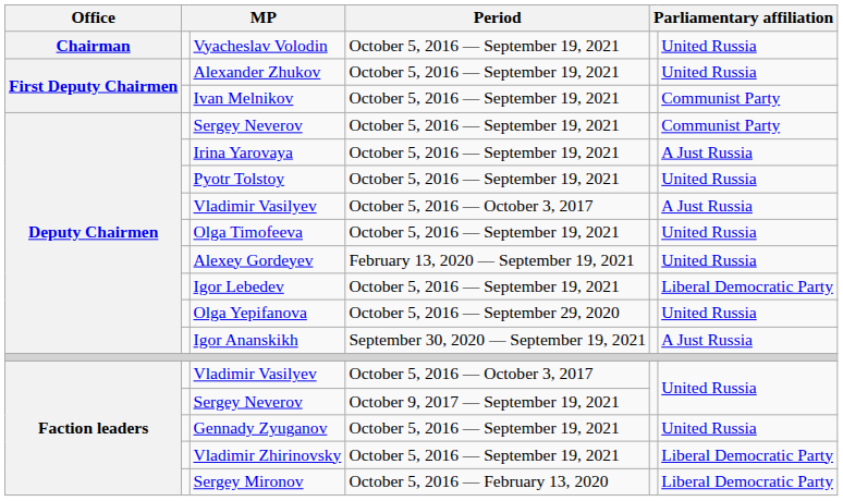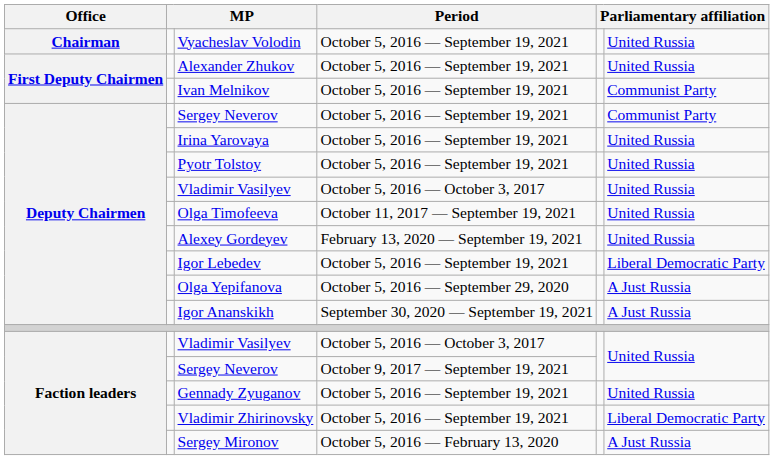Irina Yarovaya | column 6: A Just Russia -> United Russia
Deputy Chairmen / Vladimir Vasilyev | column 6: A Just Russia -> United Russia
Olga Timofeeva | Period: October 5, 2016 — September 19, 2021 -> October 11, 2017 — September 19, 2021
Olga Yepifanova | column 6: United Russia -> A Just Russia
Sergey Mironov | column 6: Liberal Democratic Party -> A Just Russia
